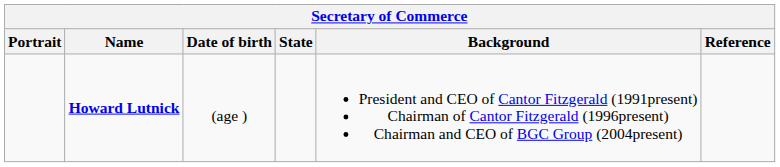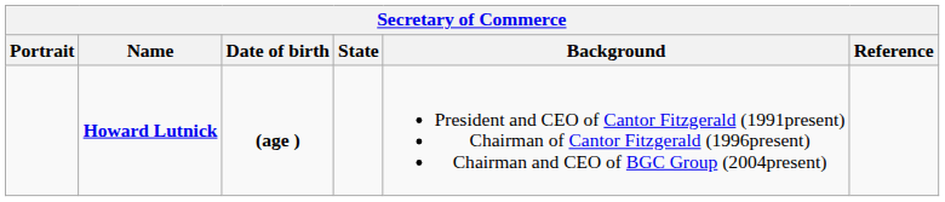Howard Lutnick | Date of birth: normal -> bold
